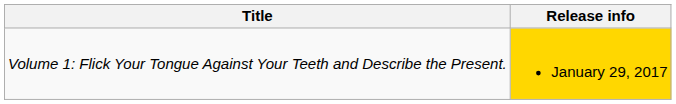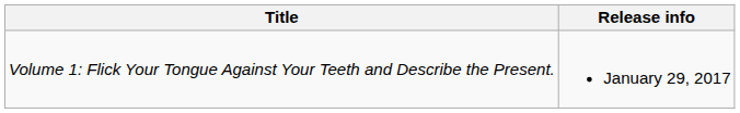row 2 | Release info: gold background -> no background
